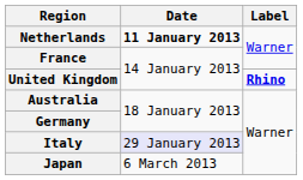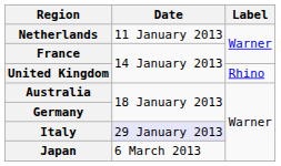Netherlands | Date: bold -> normal
United Kingdom | Label: bold -> normal
